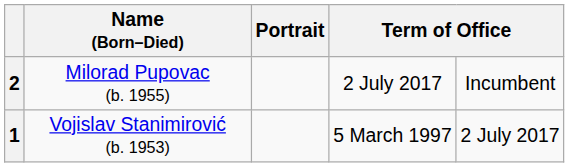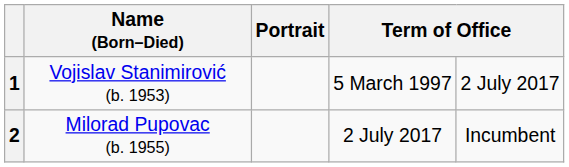rows swapped: 1 <-> 2
